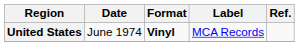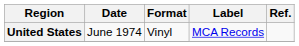United States | Format: bold -> normal
